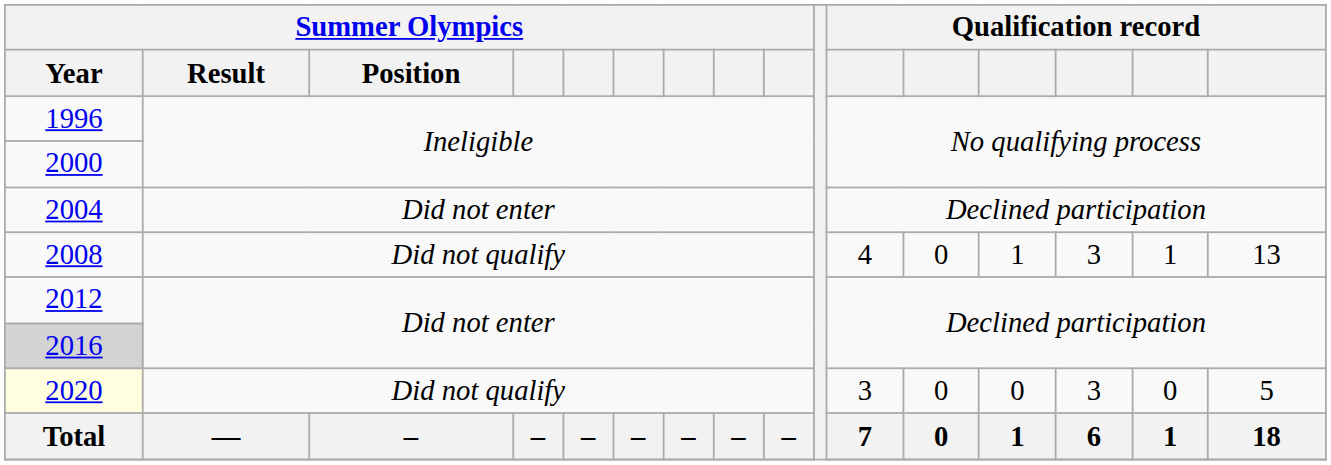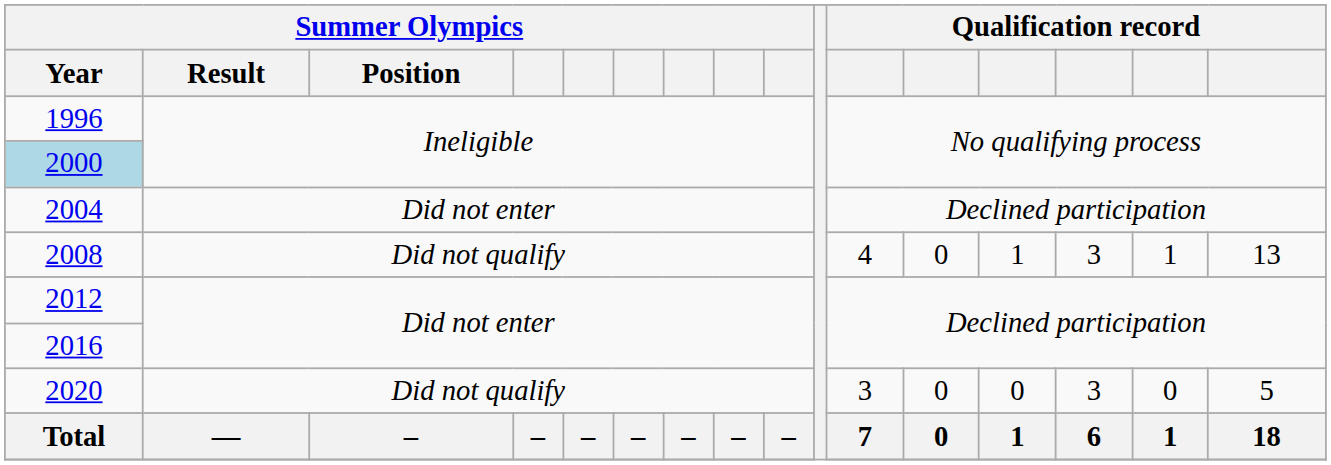2000 | Summer Olympics / Year: no background -> lightblue background
2016 | Summer Olympics / Year: lightgrey background -> no background
2020 | Summer Olympics / Year: lightyellow background -> no background
